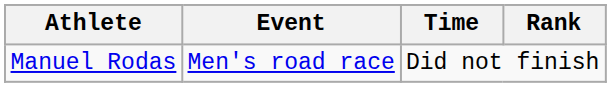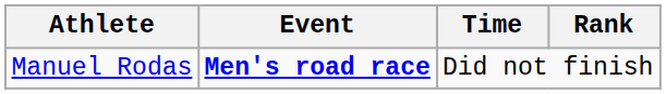Manuel Rodas | Event: normal -> bold
